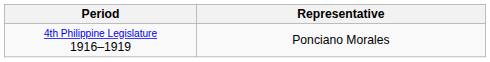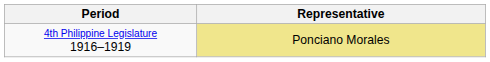4th Philippine Legislature 1916–1919 | Representative: no background -> khaki background
